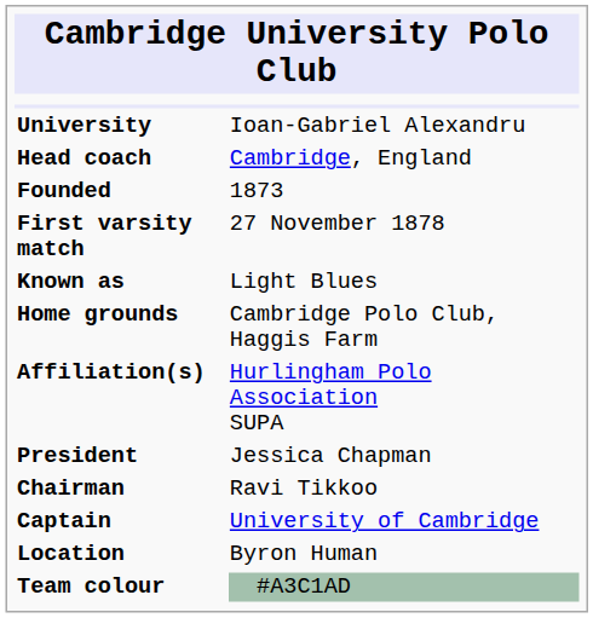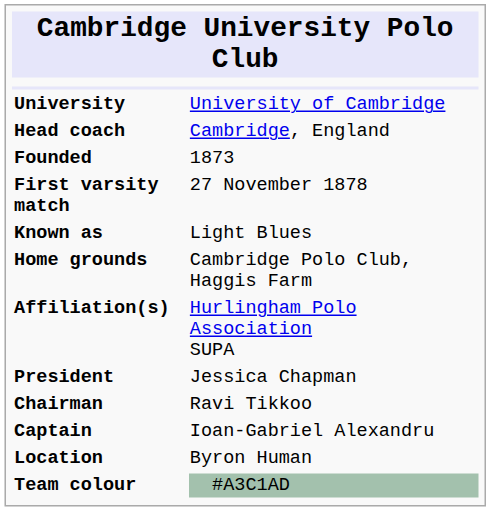row 2 | column 2: Ioan-Gabriel Alexandru -> University of Cambridge
row 11 | column 2: University of Cambridge -> Ioan-Gabriel Alexandru
